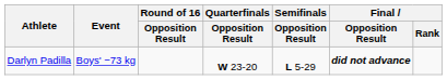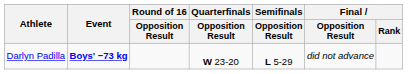Darlyn Padilla | Event: normal -> bold
Darlyn Padilla | Final / Opposition Result: bold -> normal
